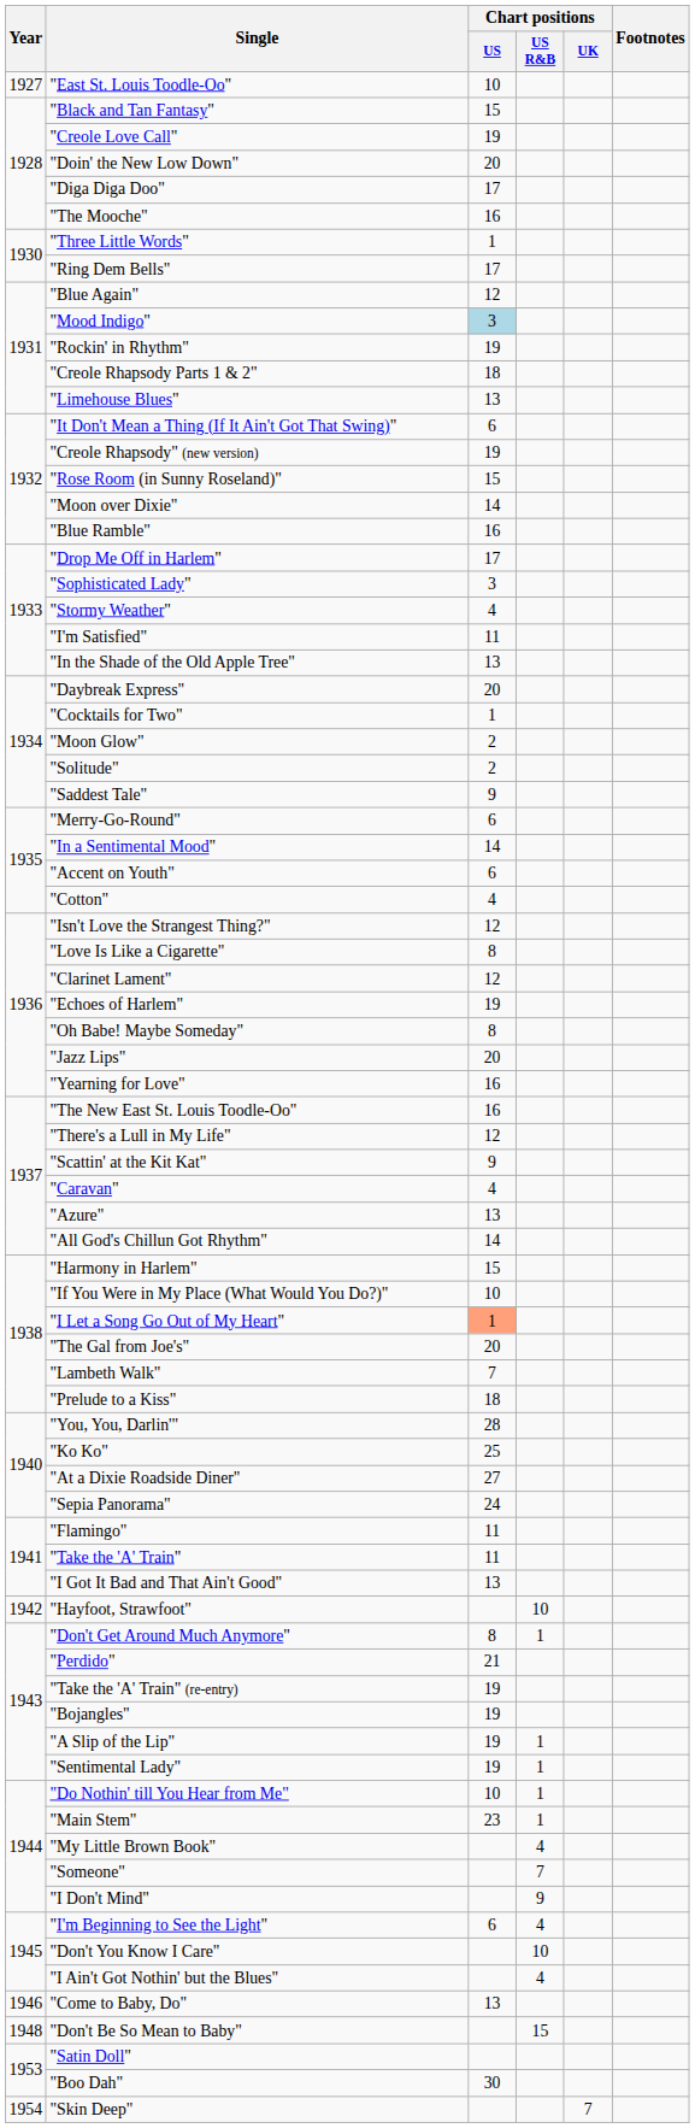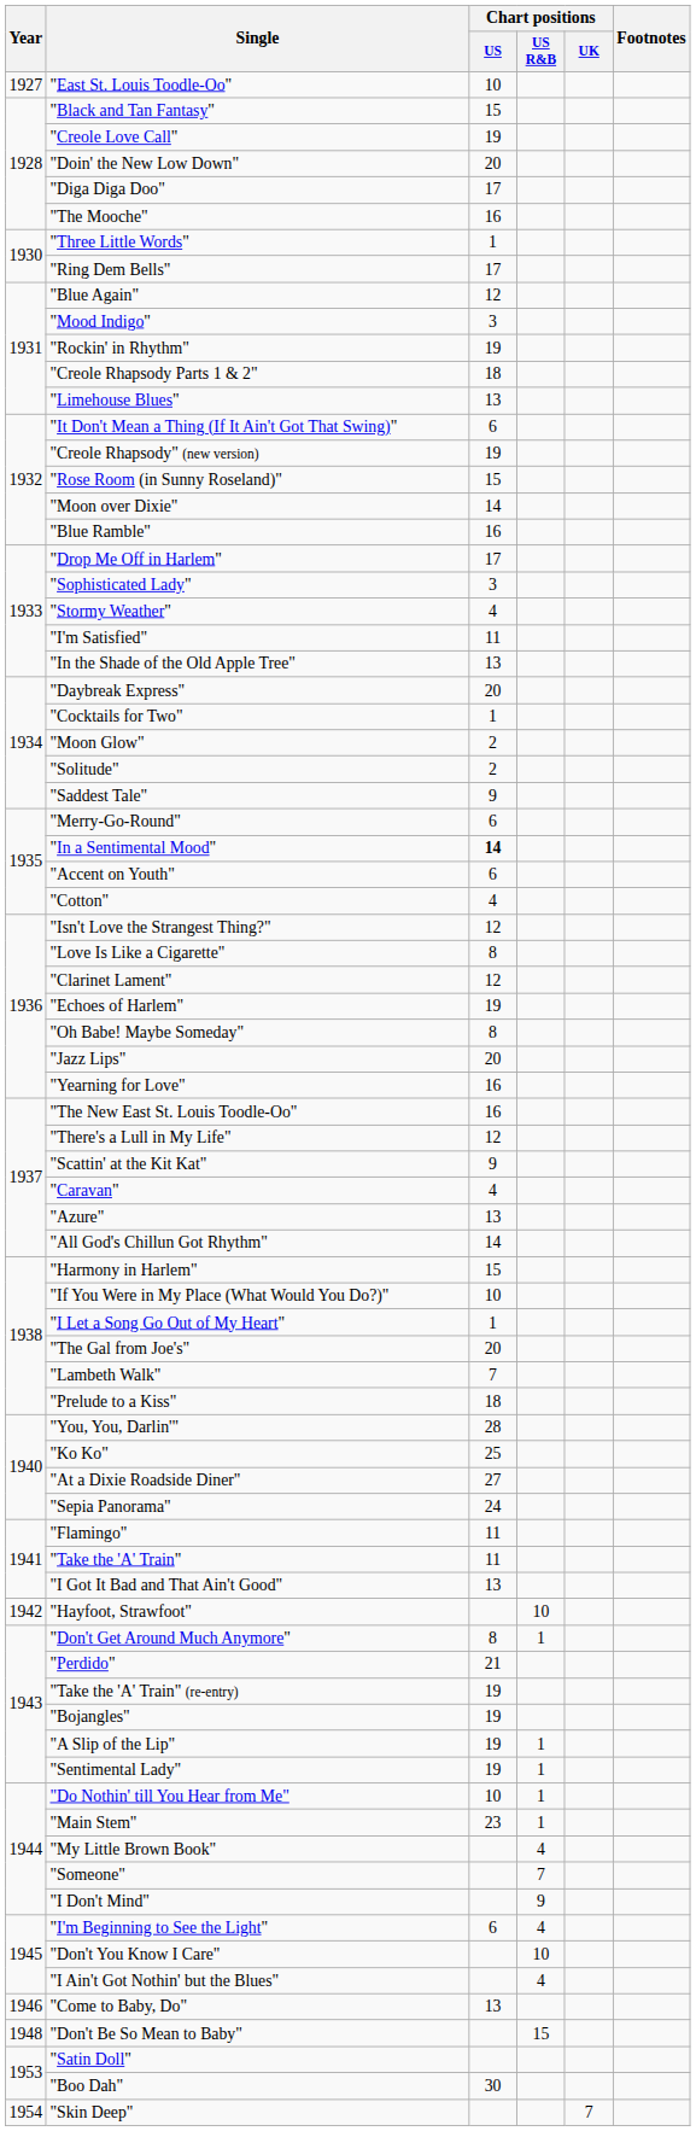"Mood Indigo" | Chart positions / US: lightblue background -> no background
"In a Sentimental Mood" | Chart positions / US: normal -> bold
"I Let a Song Go Out of My Heart" | Chart positions / US: lightsalmon background -> no background
